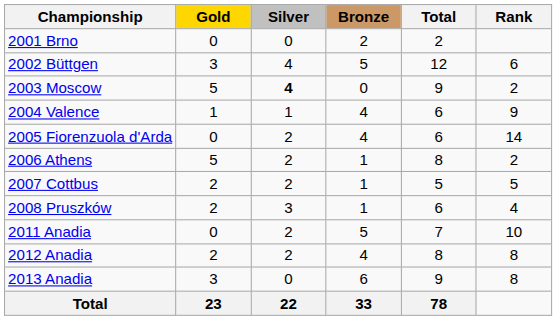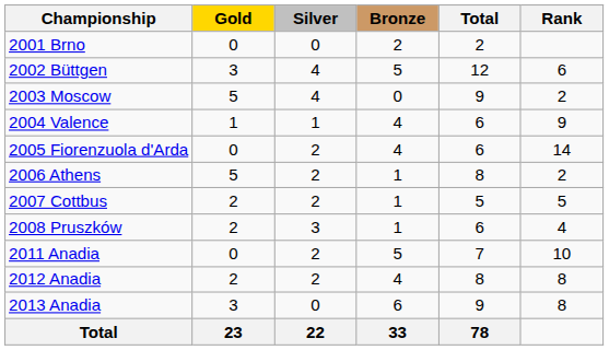2003 Moscow | Silver: bold -> normal
